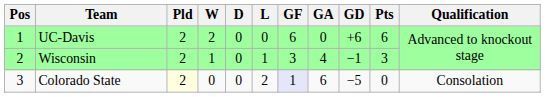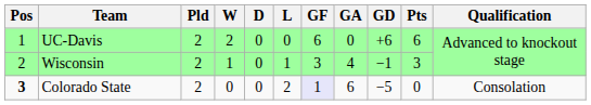Colorado State | Pos: normal -> bold
Colorado State | Pld: lightyellow background -> no background
